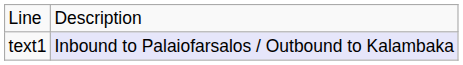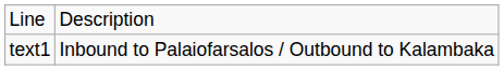text1 | column 2: lavender background -> no background
